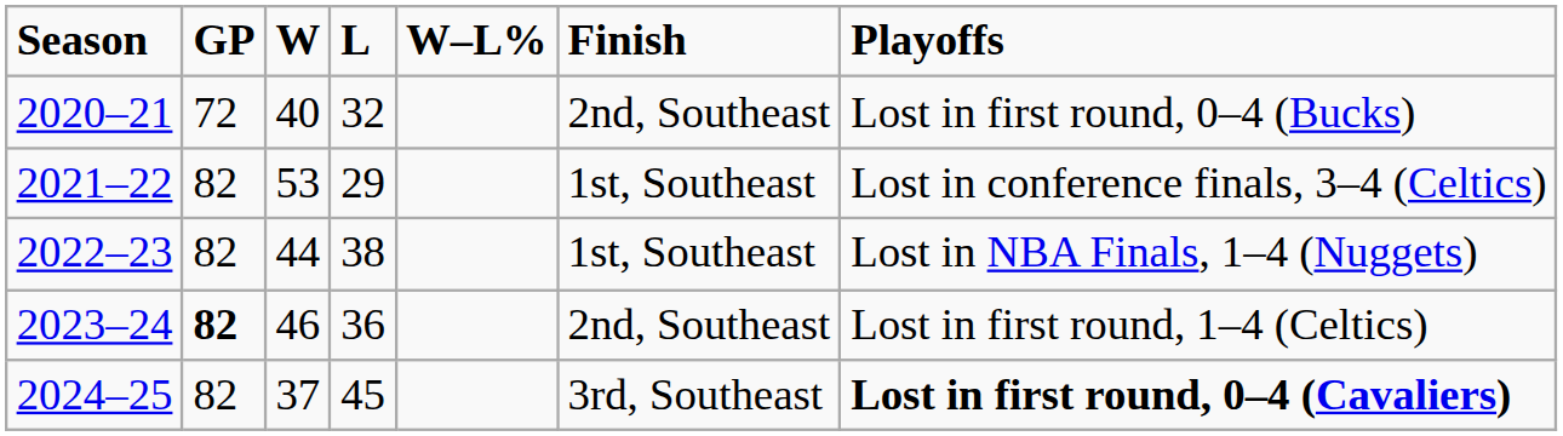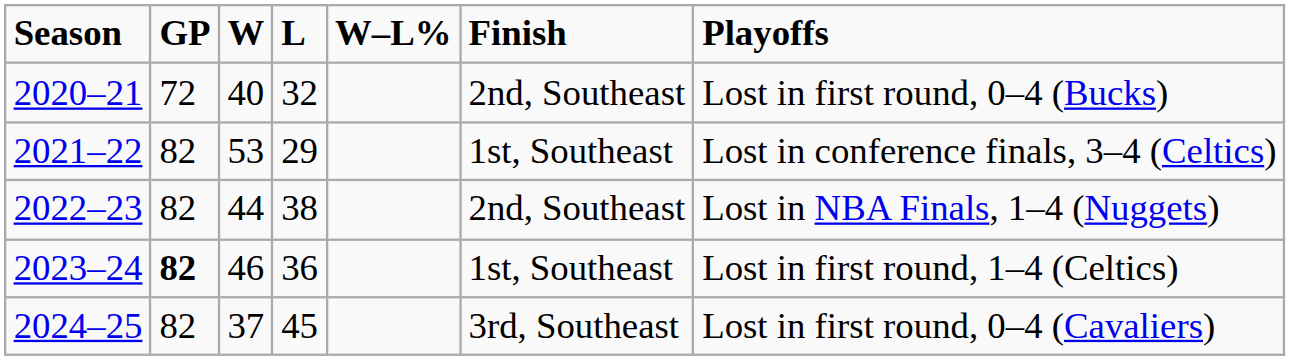2022–23 | column 6: 1st, Southeast -> 2nd, Southeast
2023–24 | column 6: 2nd, Southeast -> 1st, Southeast
2024–25 | column 7: bold -> normal
